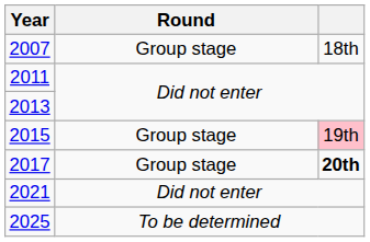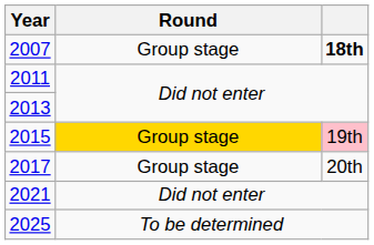2007 | column 3: normal -> bold
2015 | Round: no background -> gold background
2017 | column 3: bold -> normal
